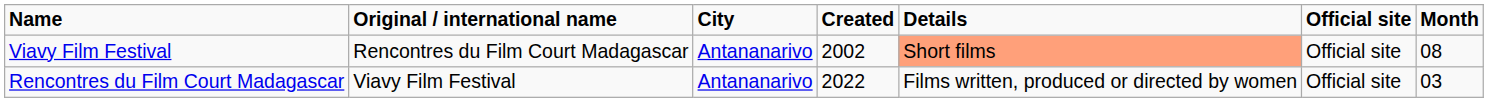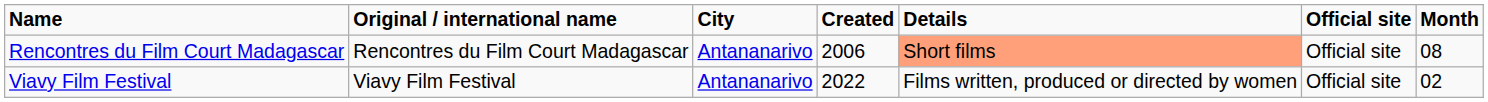row 2 | Name: Viavy Film Festival -> Rencontres du Film Court Madagascar
row 2 | Created: 2002 -> 2006
row 3 | Name: Rencontres du Film Court Madagascar -> Viavy Film Festival
row 3 | Month: 03 -> 02
